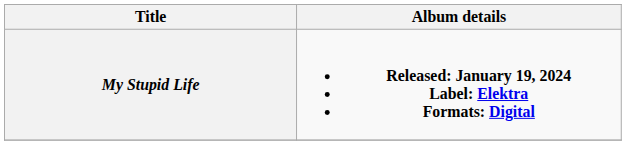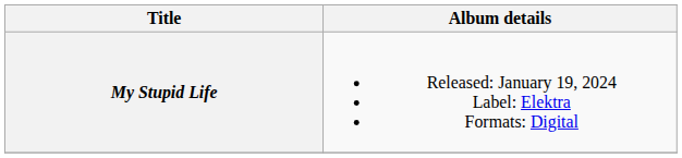My Stupid Life | Album details: bold -> normal
